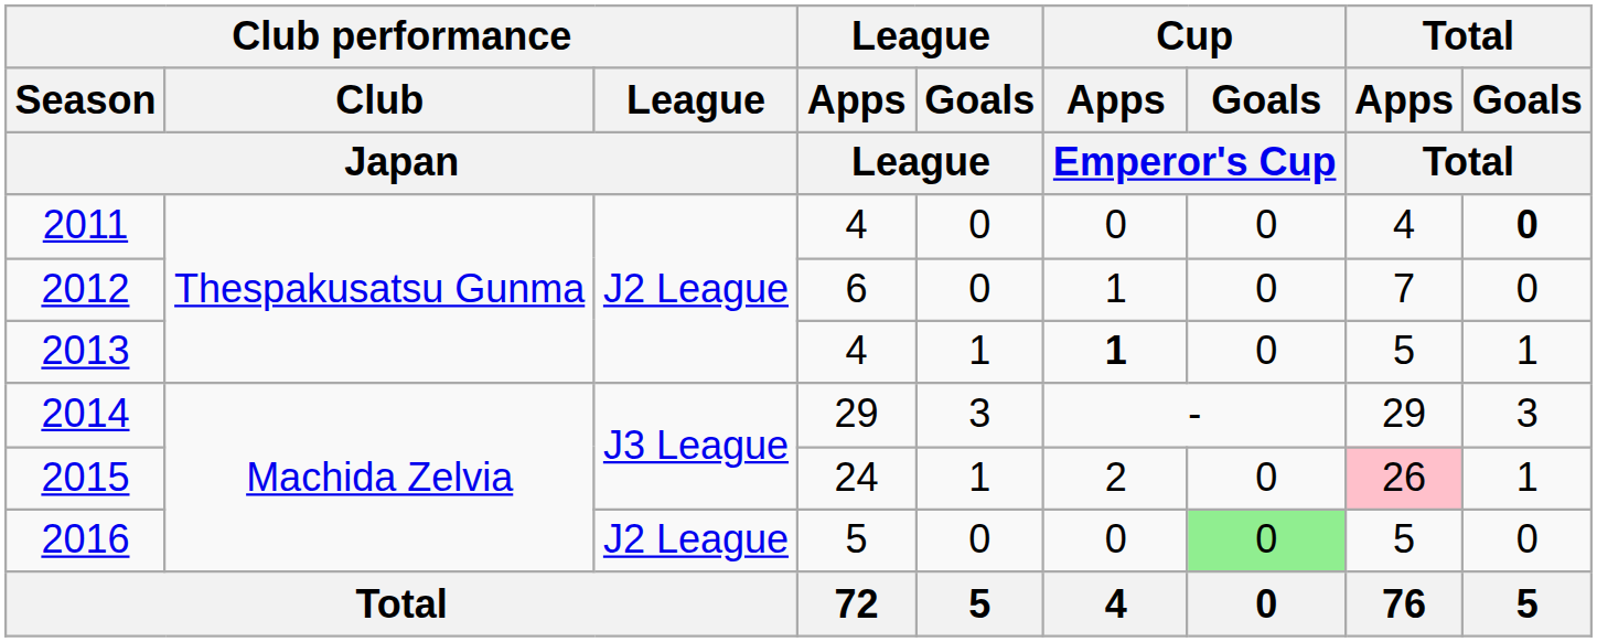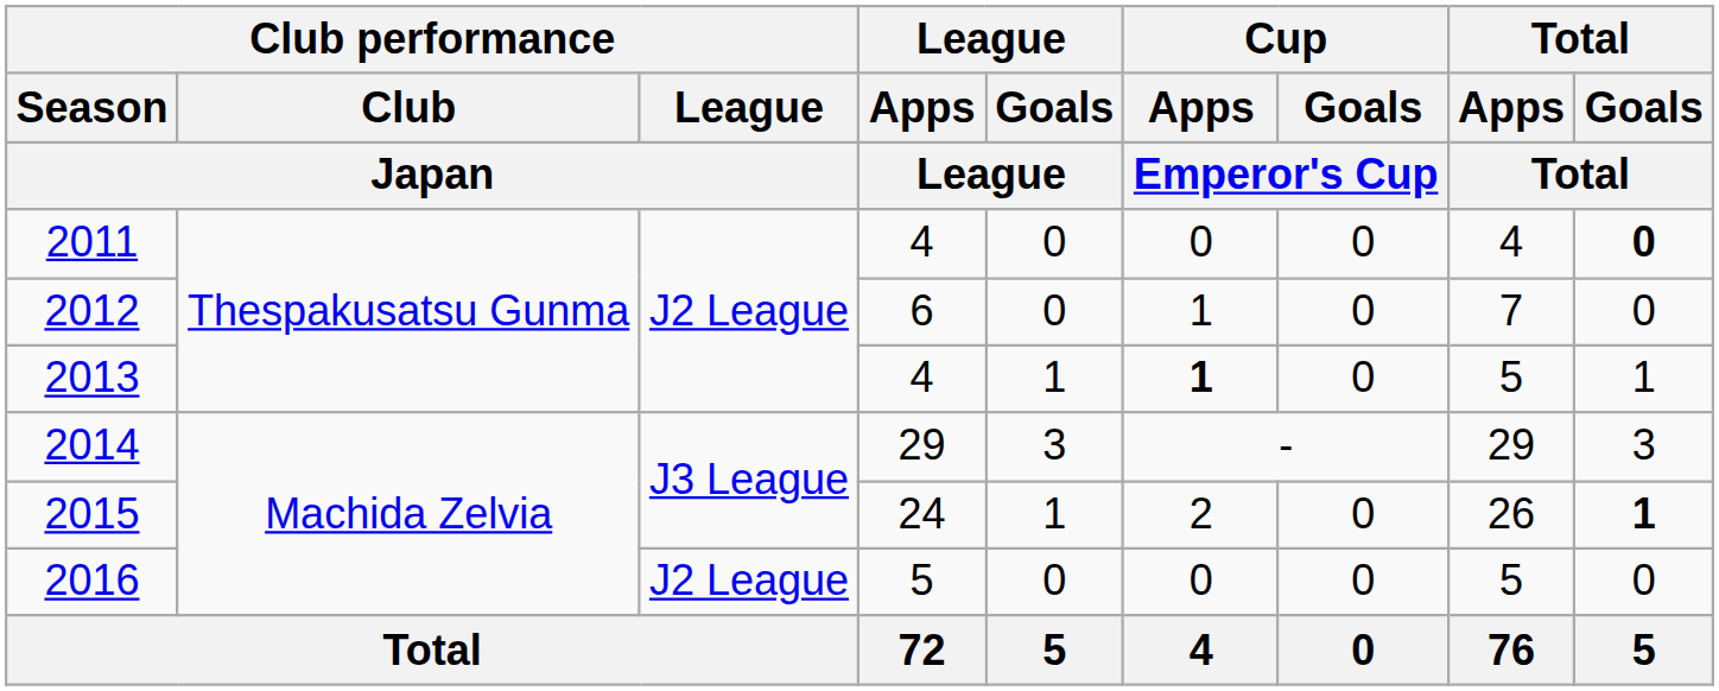2015 | Total / Apps / Total: pink background -> no background
2015 | Total / Goals / Total: normal -> bold
2016 | Cup / Goals / Emperor's Cup: lightgreen background -> no background
